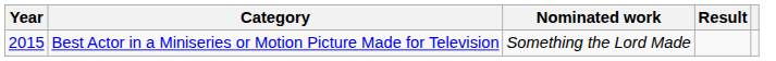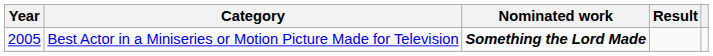row 2 | Year: 2015 -> 2005
row 2 | Nominated work: normal -> bold
